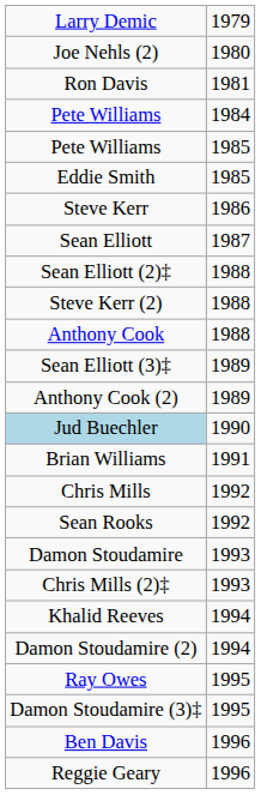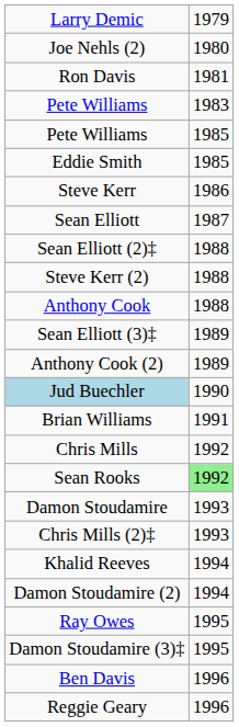row 4 | column 2: 1984 -> 1983
row 17 | column 2: no background -> lightgreen background
